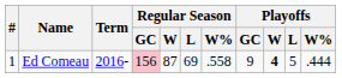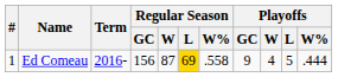Ed Comeau | Regular Season / GC: pink background -> no background
Ed Comeau | Regular Season / L: no background -> gold background
Ed Comeau | Playoffs / W: bold -> normal
